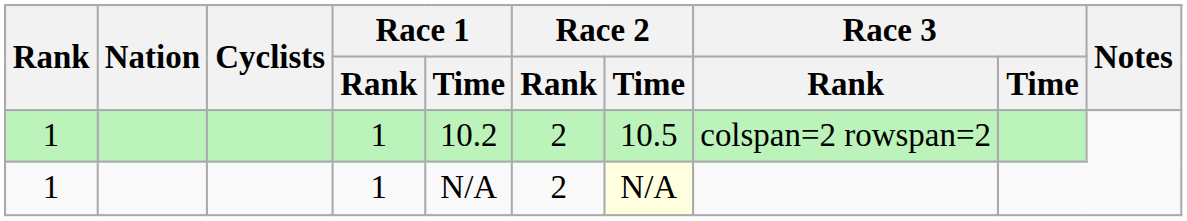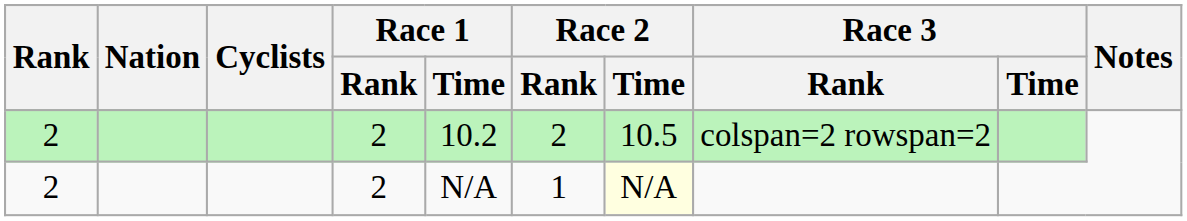row 3 | Rank: 1 -> 2
row 3 | Race 1 / Rank: 1 -> 2
row 4 | Rank: 1 -> 2
row 4 | Race 1 / Rank: 1 -> 2
row 4 | Race 2 / Rank: 2 -> 1
